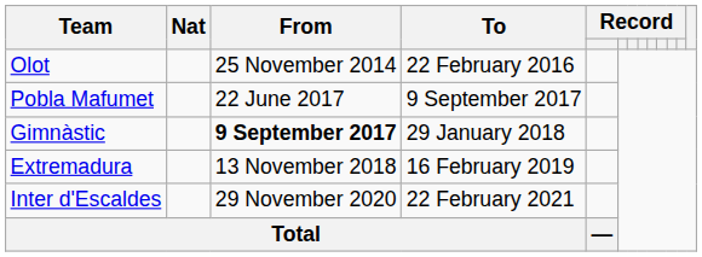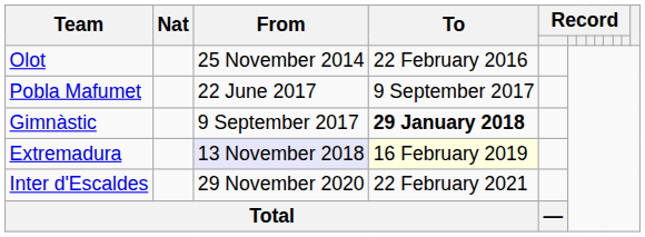Gimnàstic | From: bold -> normal
Gimnàstic | To: normal -> bold
Extremadura | From: no background -> lavender background
Extremadura | To: no background -> lightyellow background
